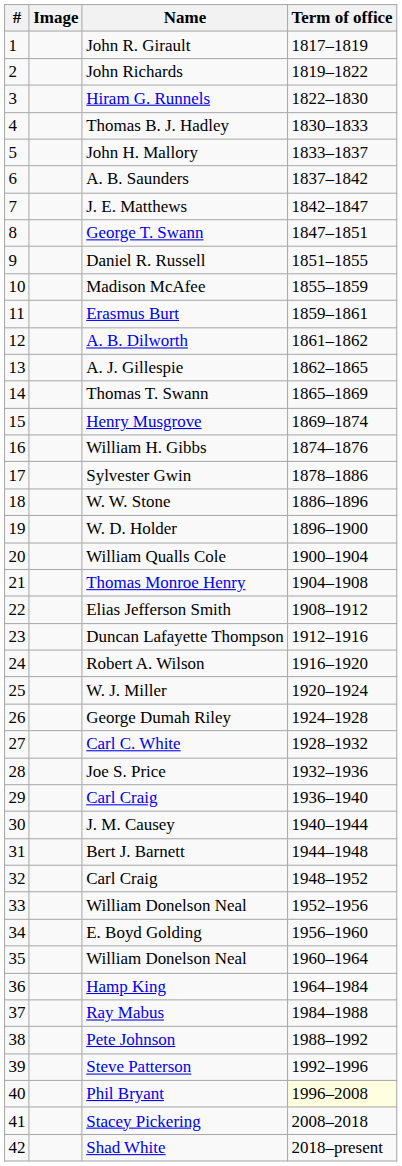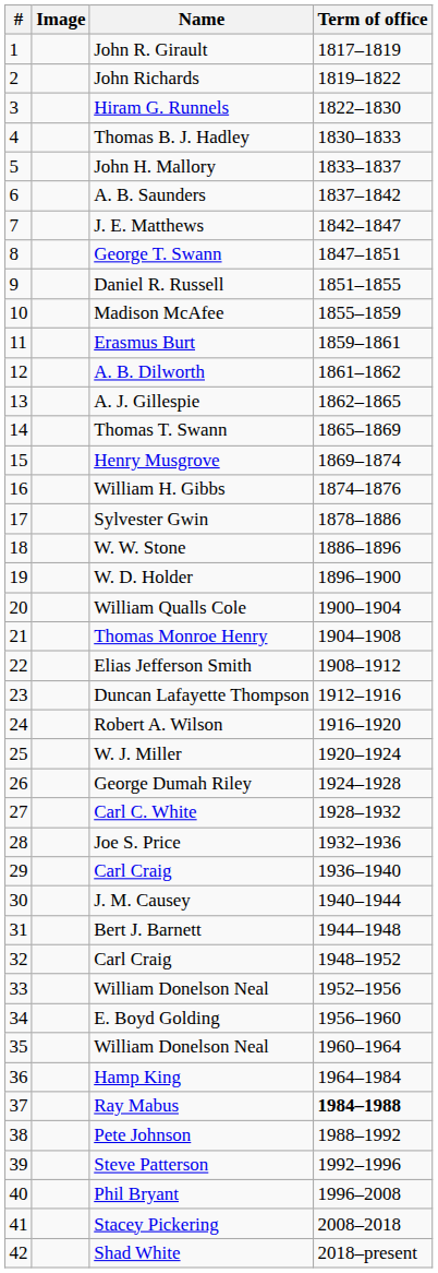Ray Mabus | Term of office: normal -> bold
Phil Bryant | Term of office: lightyellow background -> no background
